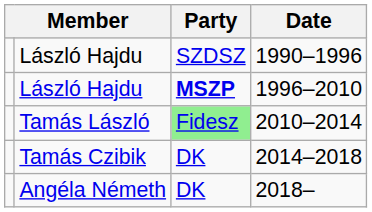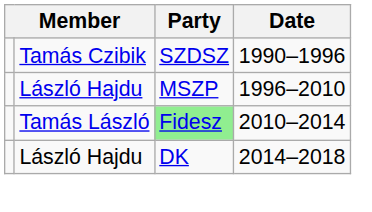1990–1996 | column 2: László Hajdu -> Tamás Czibik
1996–2010 | Party: bold -> normal
2014–2018 | column 2: Tamás Czibik -> László Hajdu
- row: Angéla Németh | DK | 2018–
